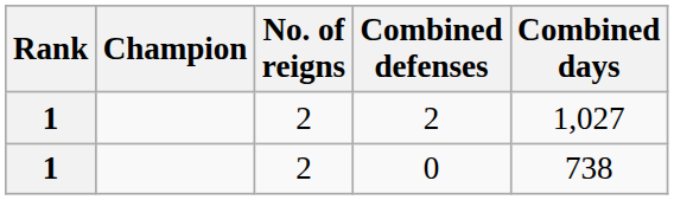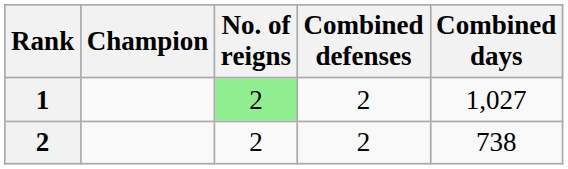row 2 | No. of reigns: no background -> lightgreen background
row 3 | Rank: 1 -> 2
row 3 | Combined defenses: 0 -> 2
